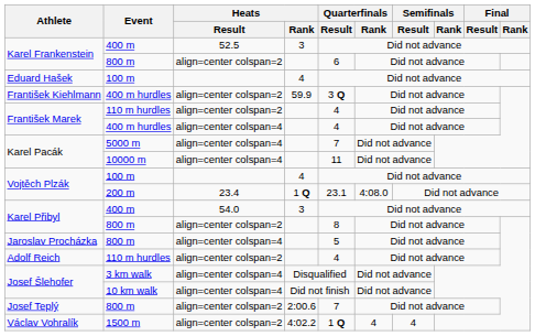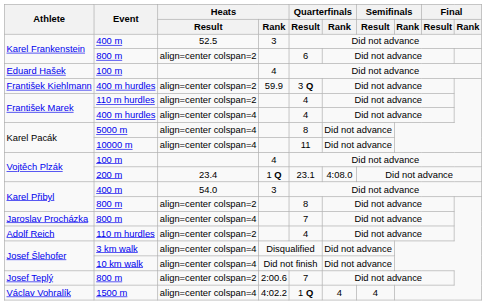Karel Pacák / 5000 m | Quarterfinals / Result: 7 -> 8
Jaroslav Procházka | Quarterfinals / Result: 5 -> 7
Václav Vohralík | Heats / Result: align=center colspan=2 -> align=center colspan=4
